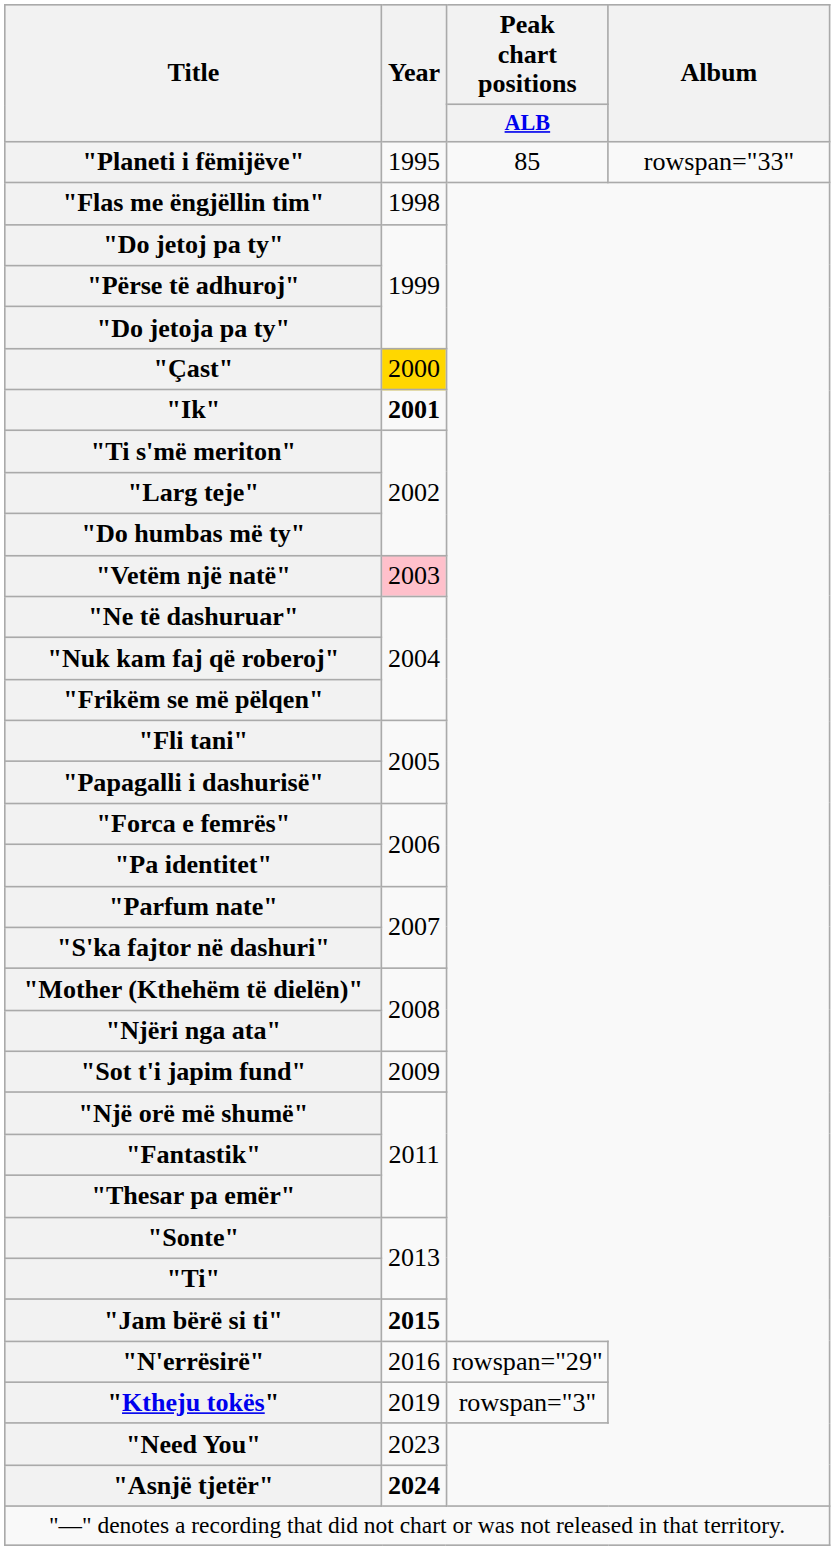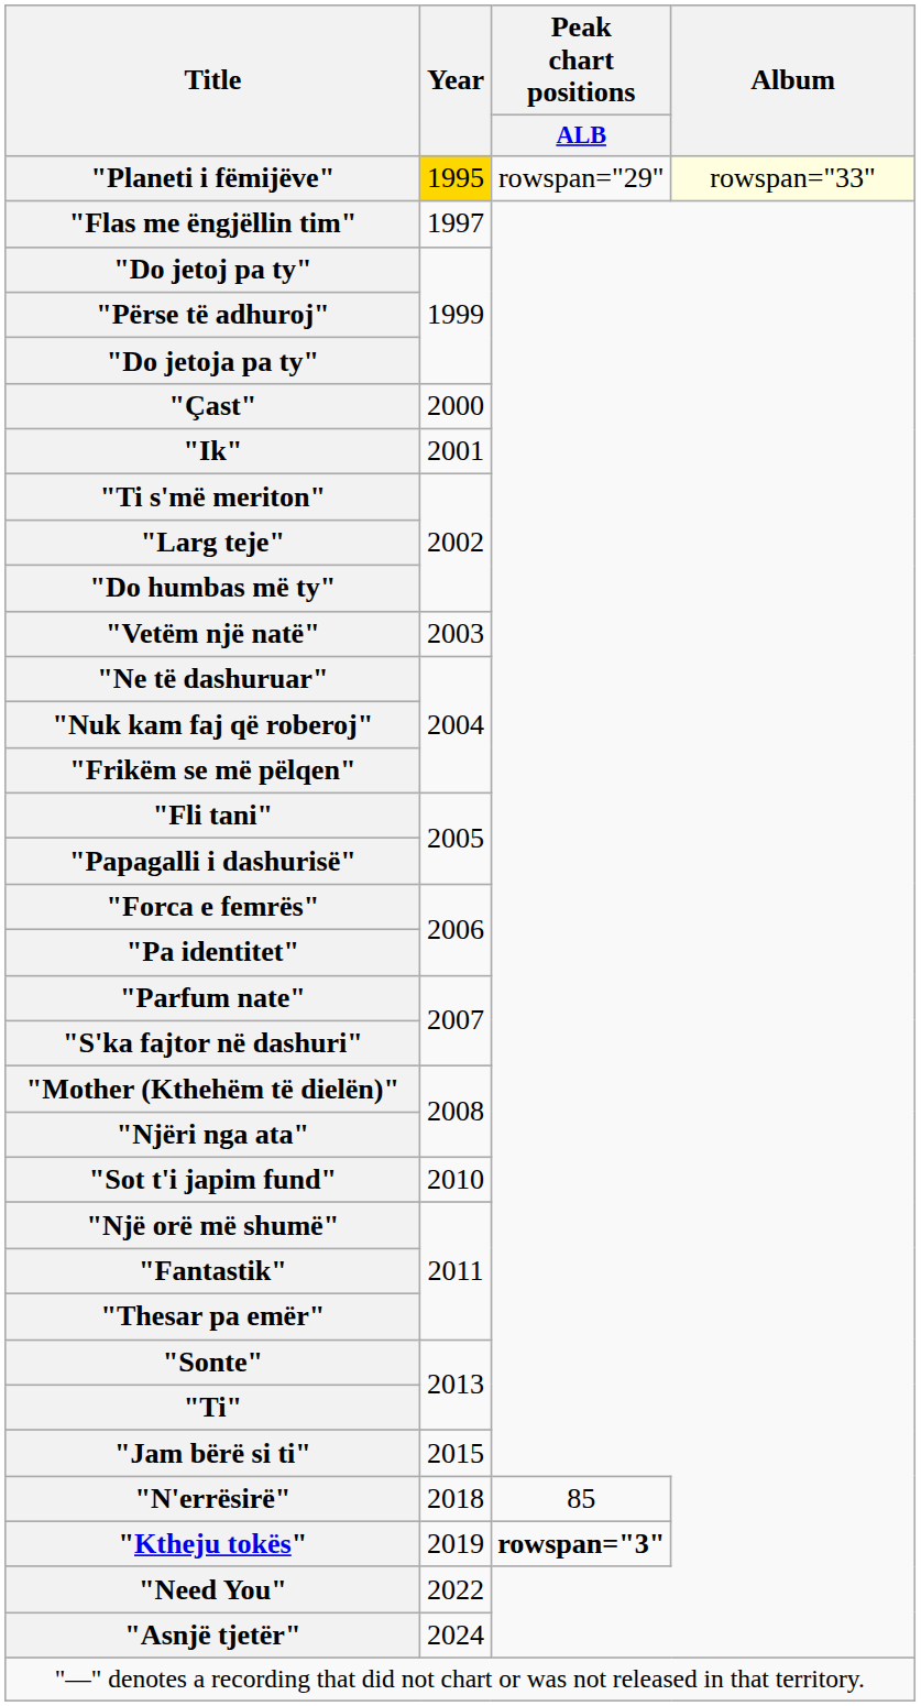"Planeti i fëmijëve" | Year: no background -> gold background
"Planeti i fëmijëve" | Peak chart positions / ALB: 85 -> rowspan="29"
"Planeti i fëmijëve" | Album: no background -> lightyellow background
"Flas me ëngjëllin tim" | Year: 1998 -> 1997
"Çast" | Year: gold background -> no background
"Ik" | Year: bold -> normal
"Vetëm një natë" | Year: pink background -> no background
"Sot t'i japim fund" | Year: 2009 -> 2010
"Jam bërë si ti" | Year: bold -> normal
"N'errësirë" | Year: 2016 -> 2018
"N'errësirë" | Peak chart positions / ALB: rowspan="29" -> 85
"Ktheju tokës" | Peak chart positions / ALB: normal -> bold
"Need You" | Year: 2023 -> 2022
"Asnjë tjetër" | Year: bold -> normal
